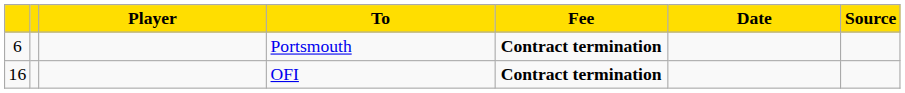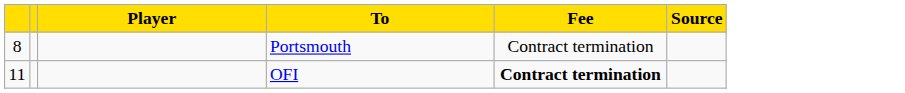- column: Date
Portsmouth | column 1: 6 -> 8
Portsmouth | Fee: bold -> normal
OFI | column 1: 16 -> 11
